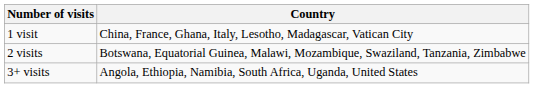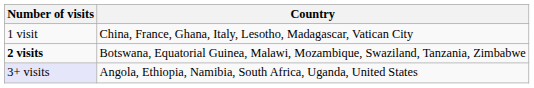2 visits | Number of visits: normal -> bold
3+ visits | Number of visits: no background -> lavender background
